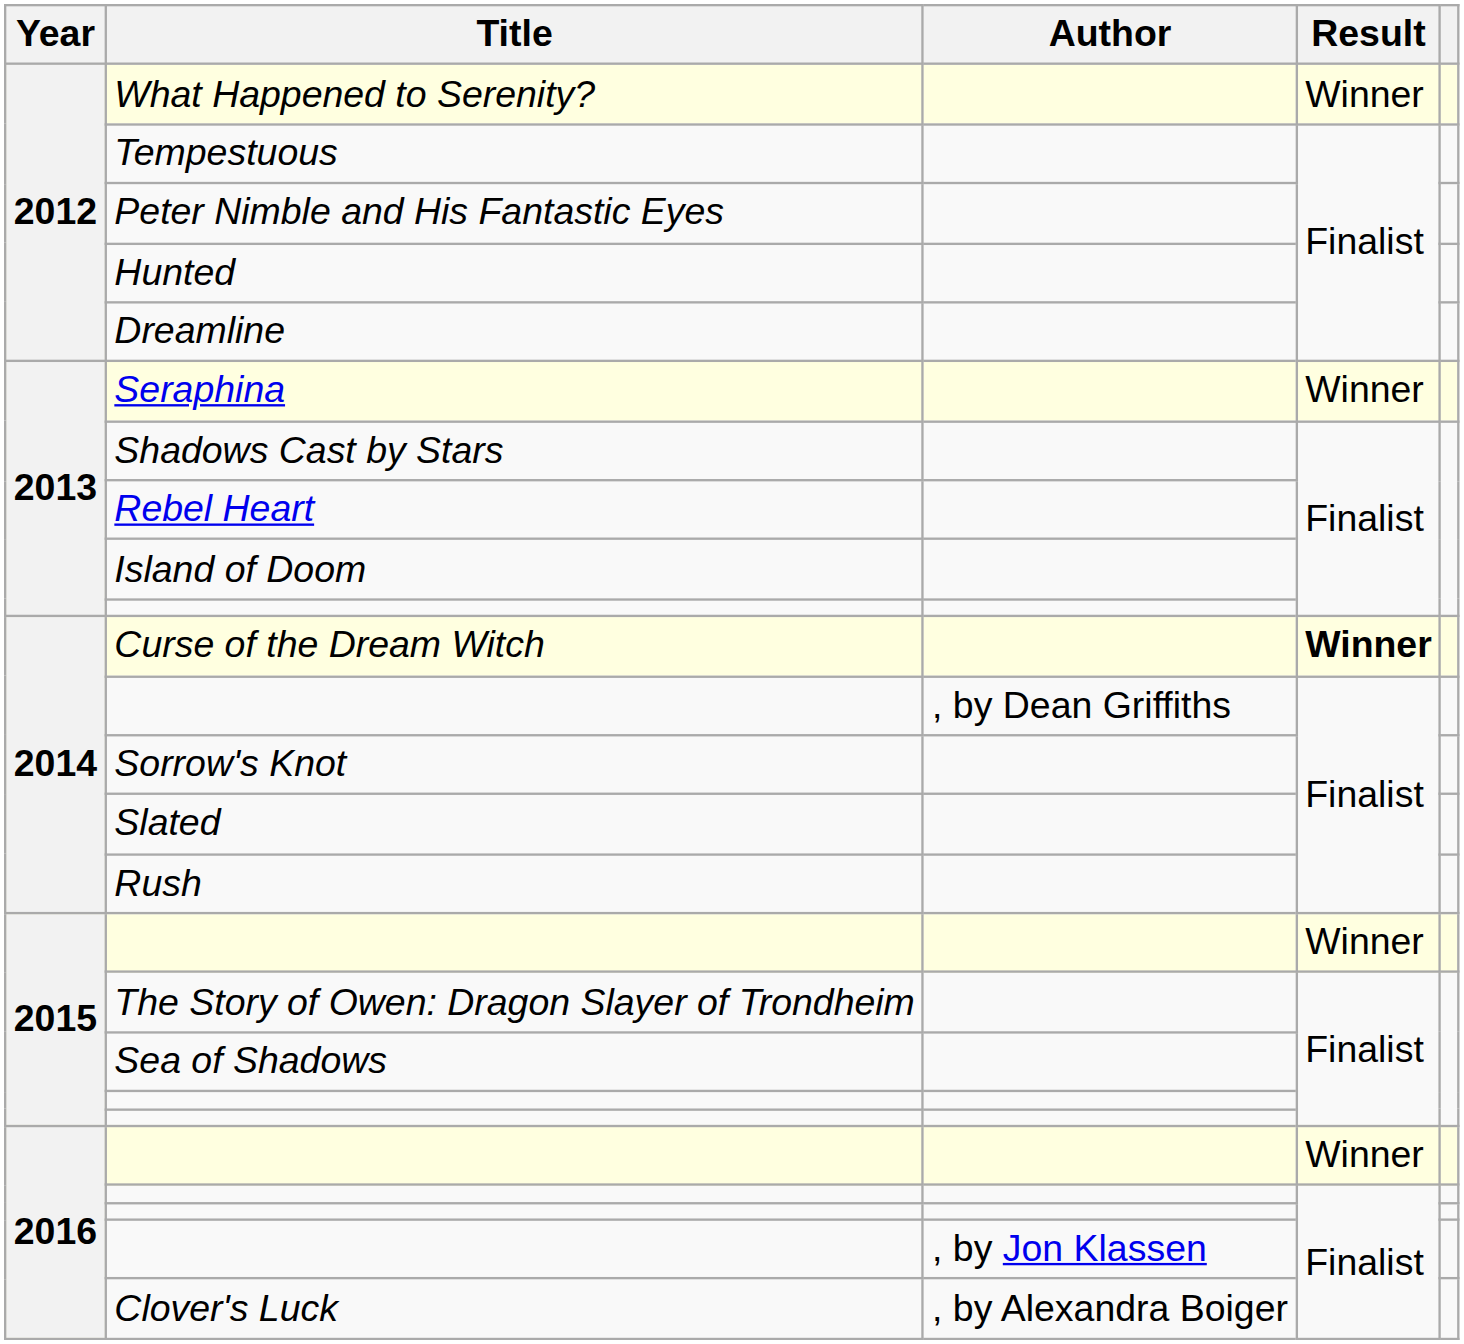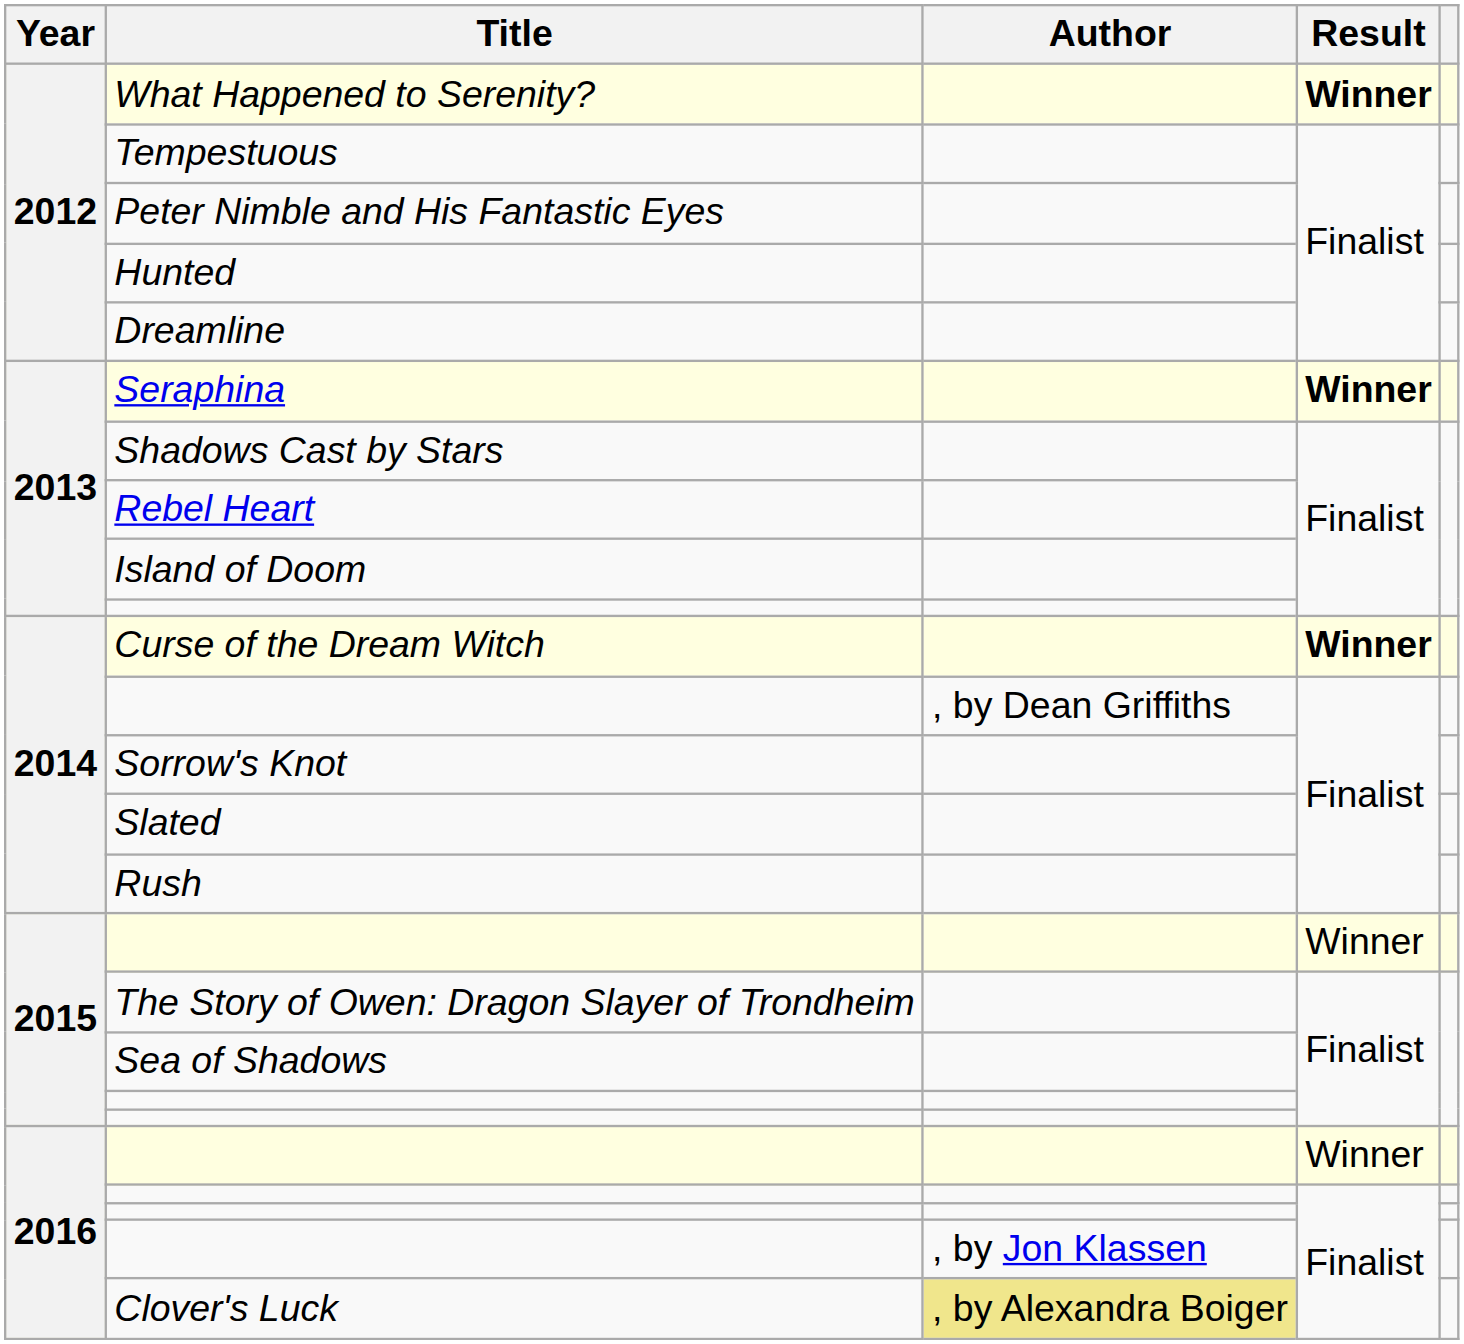What Happened to Serenity? | Result: normal -> bold
Seraphina | Result: normal -> bold
Clover's Luck | Author: no background -> khaki background
